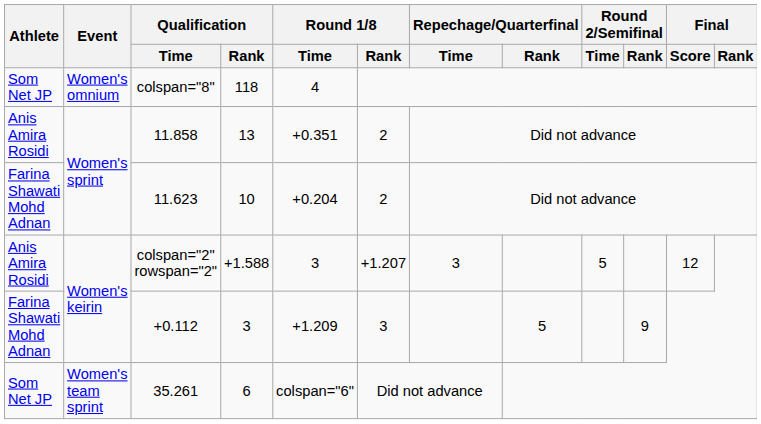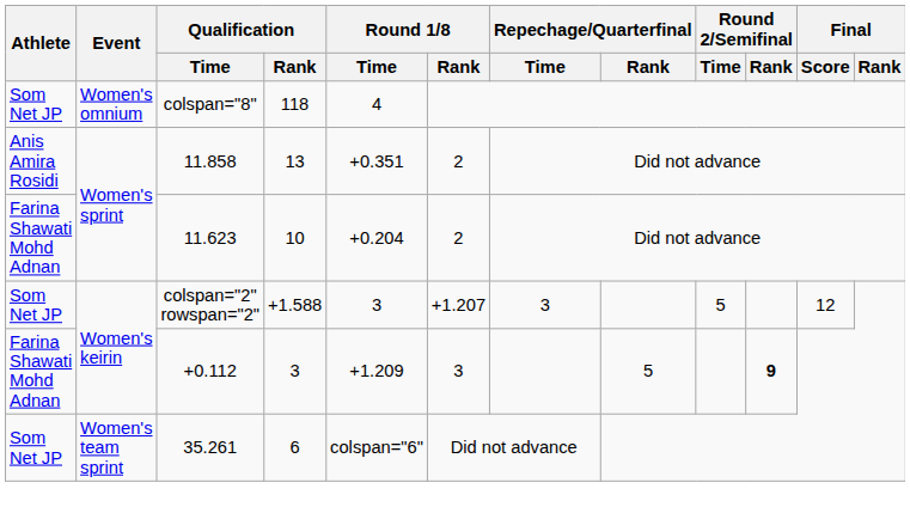colspan="2" rowspan="2" | Athlete: Anis Amira Rosidi -> Som Net JP
+0.112 | Round 2/Semifinal / Rank: normal -> bold
